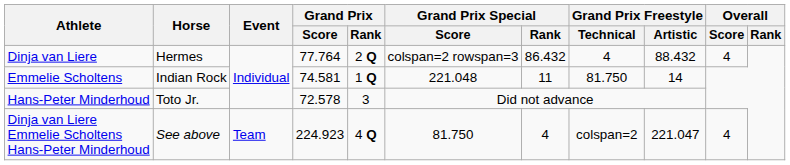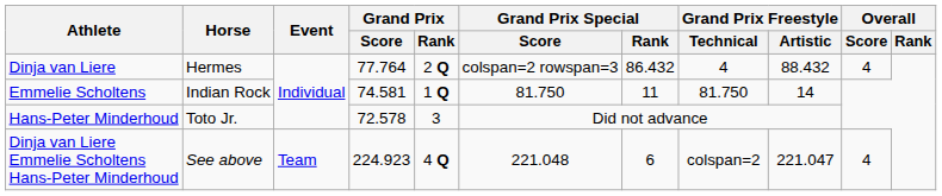Emmelie Scholtens | Grand Prix Special / Score: 221.048 -> 81.750
Dinja van Liere Emmelie Scholtens Hans-Peter Minderhoud | Grand Prix Special / Score: 81.750 -> 221.048
Dinja van Liere Emmelie Scholtens Hans-Peter Minderhoud | Grand Prix Special / Rank: 4 -> 6
